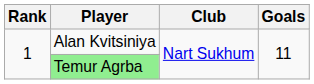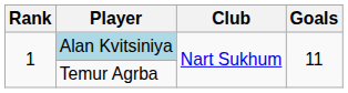Alan Kvitsiniya | Player: no background -> lightblue background
Temur Agrba | Player: lightgreen background -> no background
